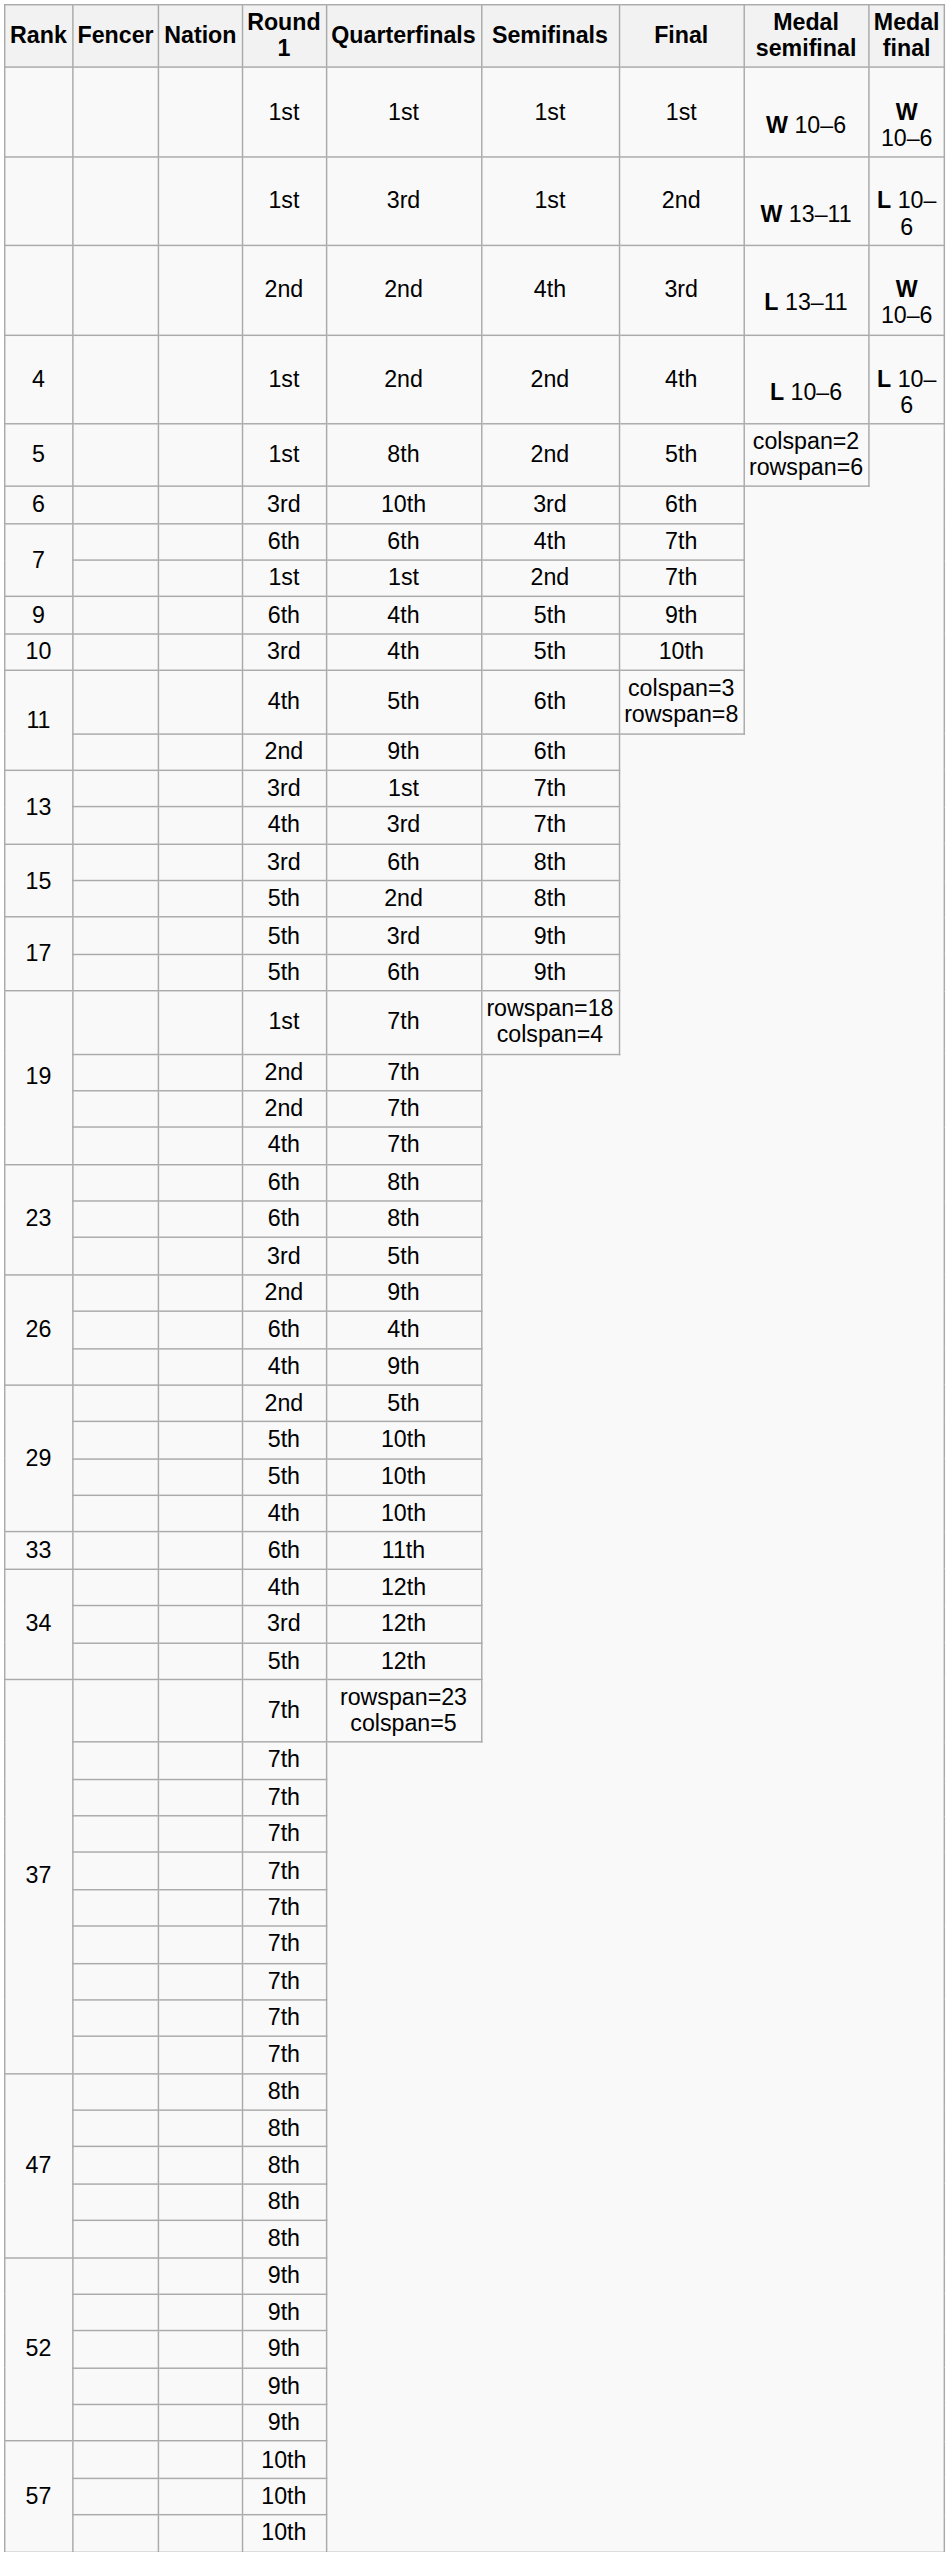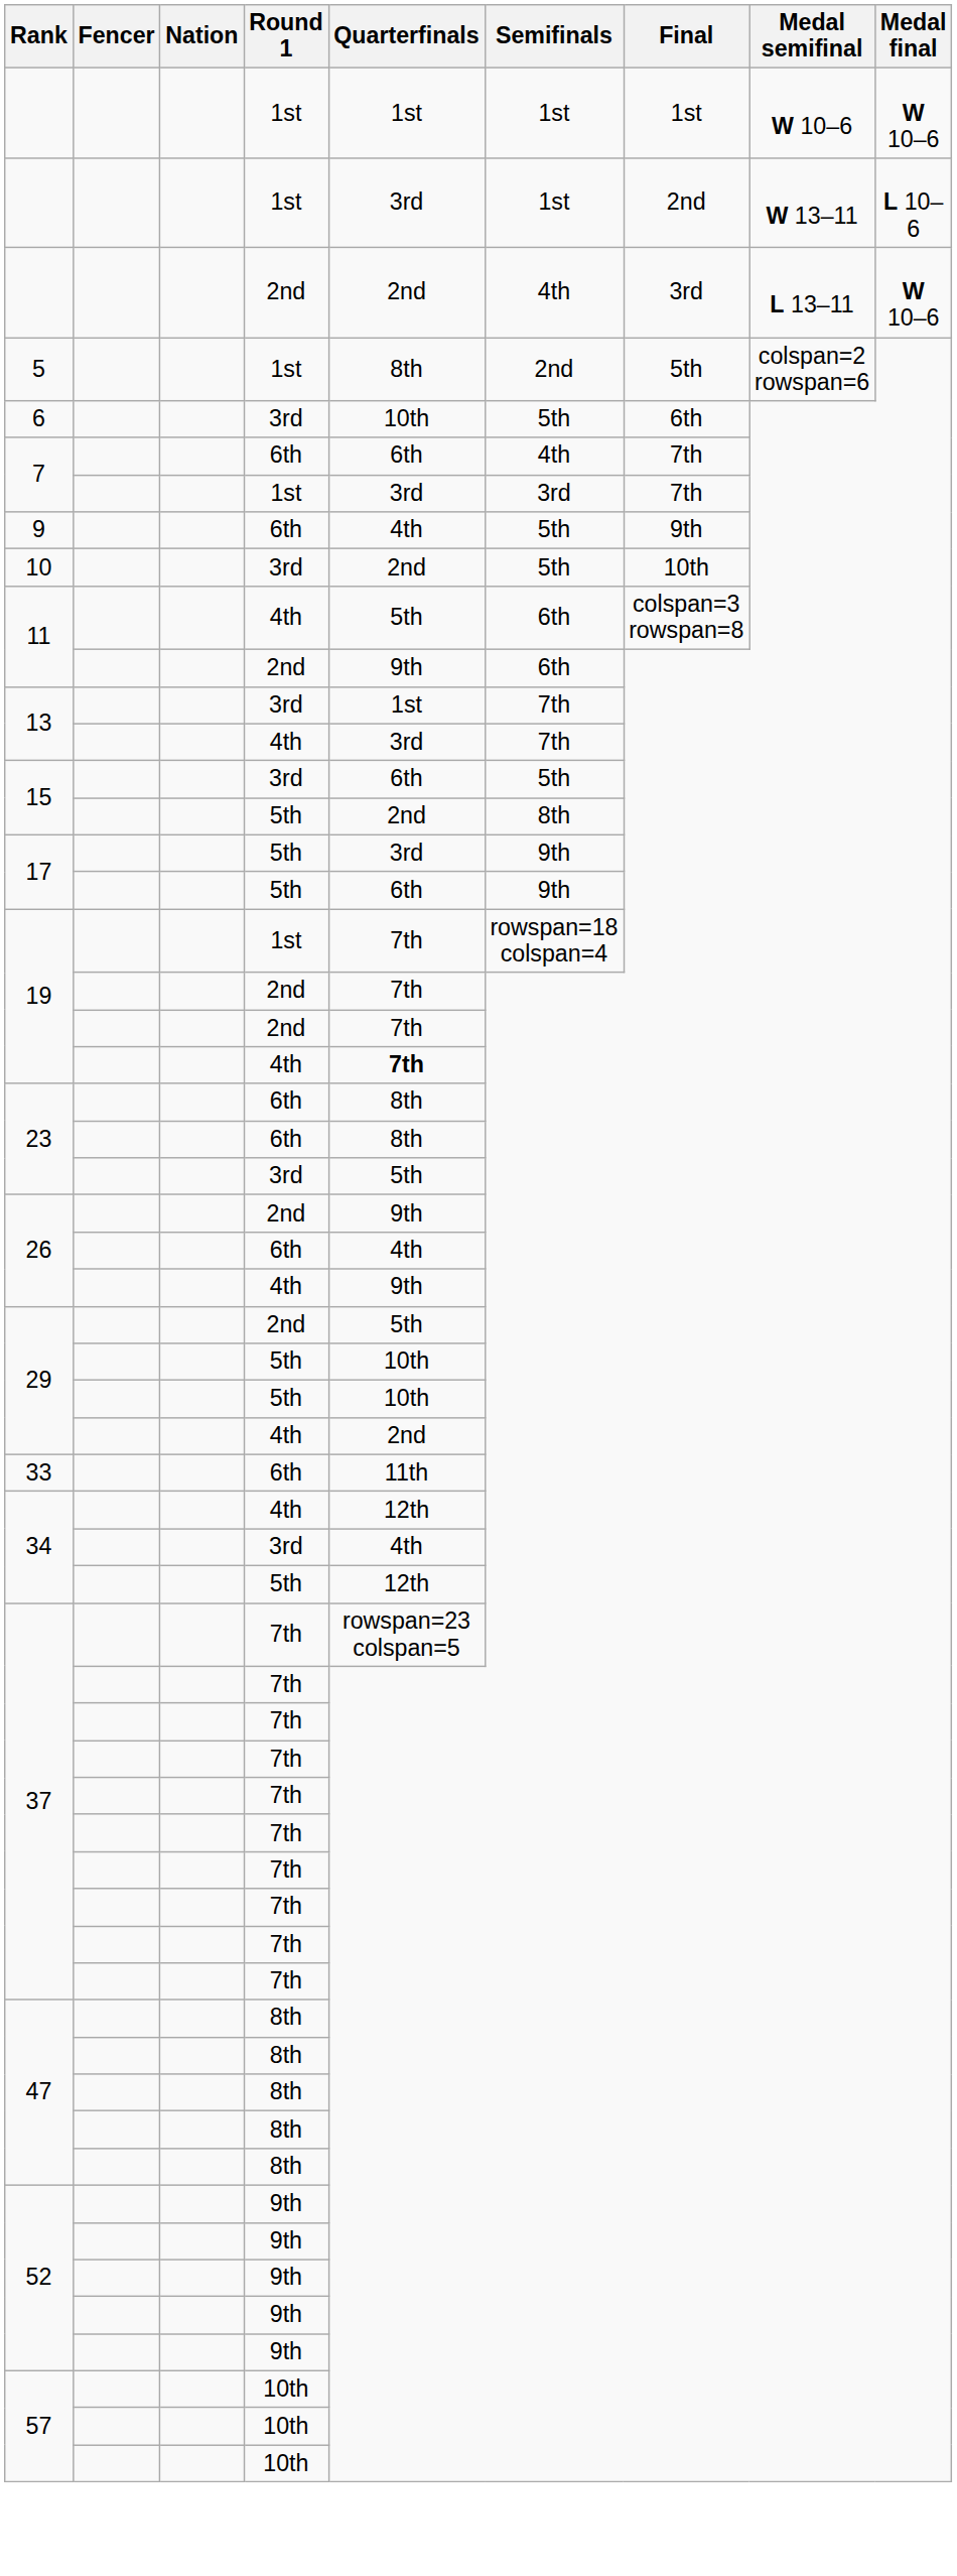- row: 4 | 1st | 2nd | 2nd | 4th | L 10–6 | L 10–6
6 | Semifinals: 3rd -> 5th
7 / 1st | Quarterfinals: 1st -> 3rd
7 / 1st | Semifinals: 2nd -> 3rd
10 | Quarterfinals: 4th -> 2nd
15 / 3rd | Semifinals: 8th -> 5th
19 / 4th | Quarterfinals: normal -> bold
29 / 4th | Quarterfinals: 10th -> 2nd
34 / 3rd | Quarterfinals: 12th -> 4th
